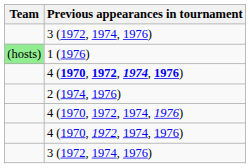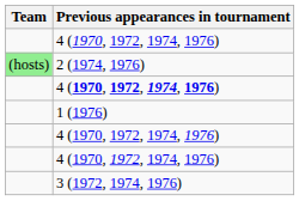row 2 | Previous appearances in tournament: 3 (1972, 1974, 1976) -> 4 (1970, 1972, 1974, 1976)
row 3 | Previous appearances in tournament: 1 (1976) -> 2 (1974, 1976)
row 5 | Previous appearances in tournament: 2 (1974, 1976) -> 1 (1976)
